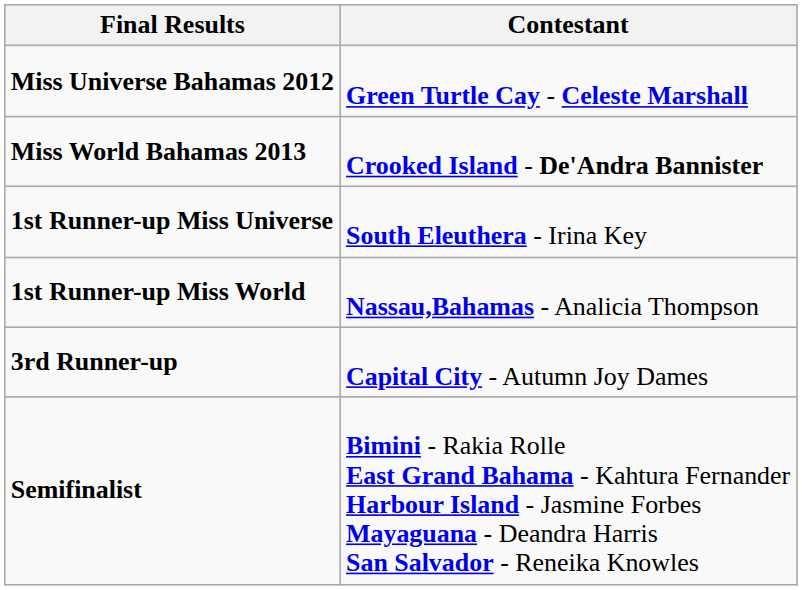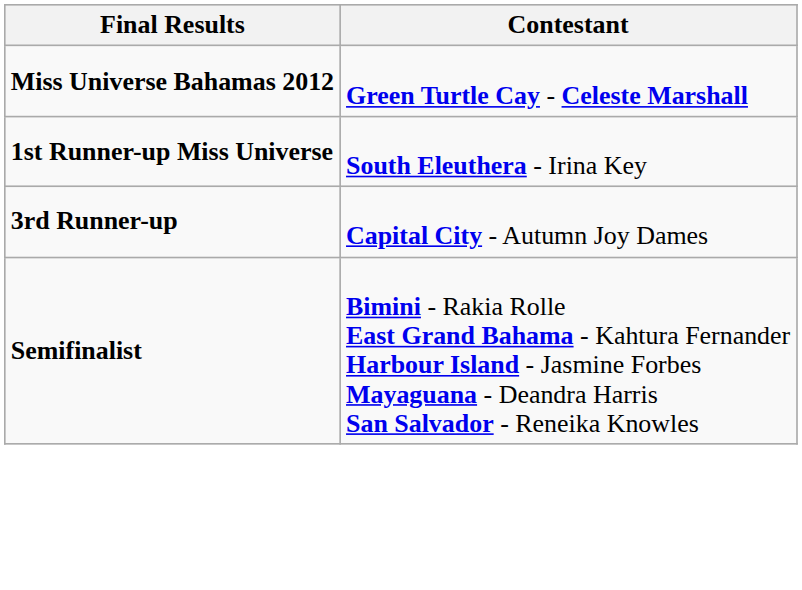- row: Miss World Bahamas 2013 | Crooked Island - De'Andra Bannister
- row: 1st Runner-up Miss World | Nassau,Bahamas - Analicia Thompson
